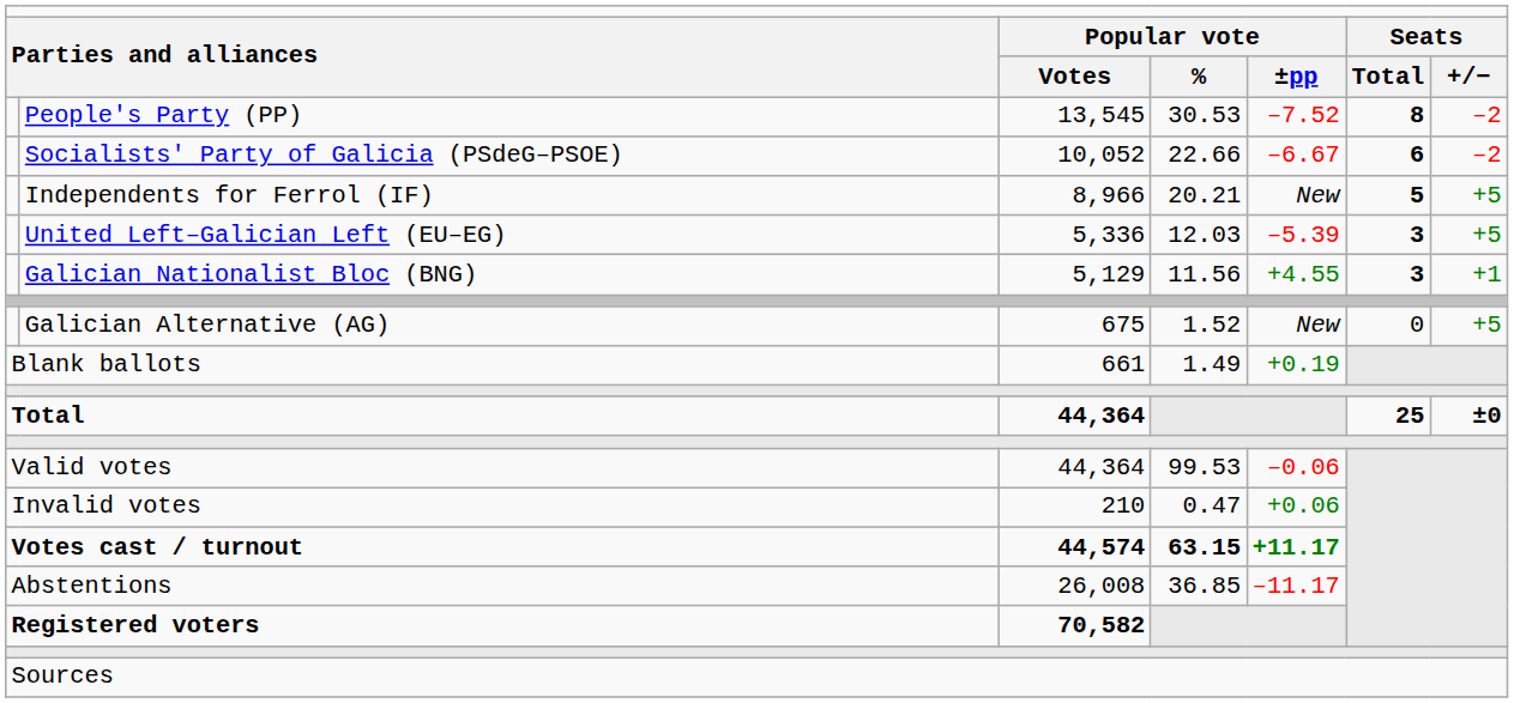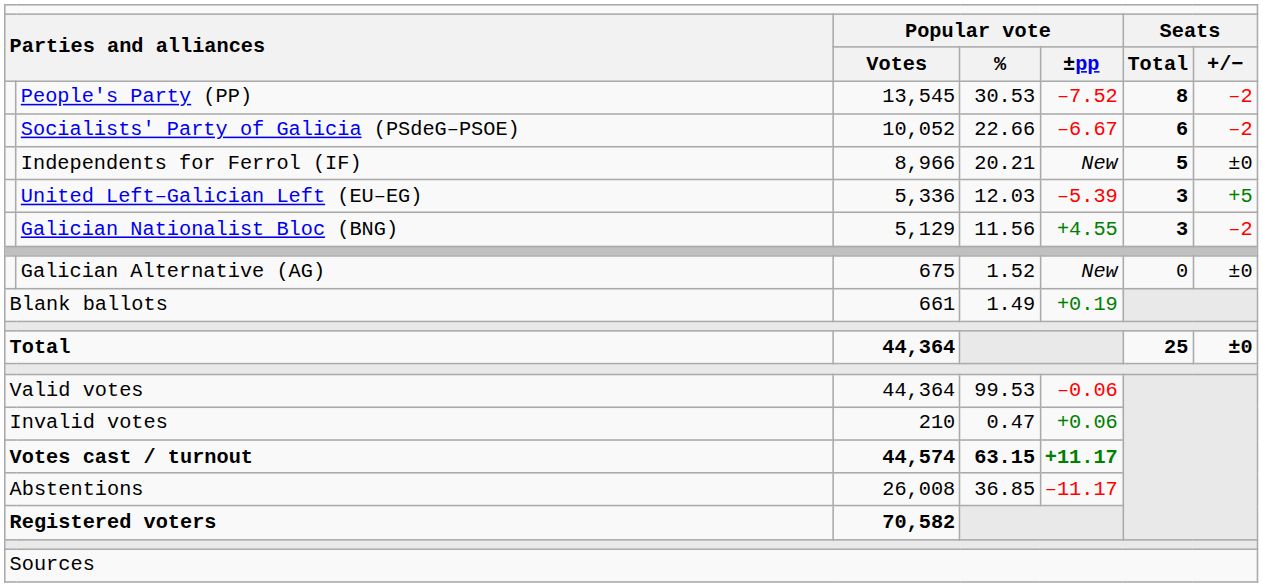Independents for Ferrol (IF) | column 7: +5 -> ±0
Galician Nationalist Bloc (BNG) | column 7: +1 -> –2
Galician Alternative (AG) | column 7: +5 -> ±0
